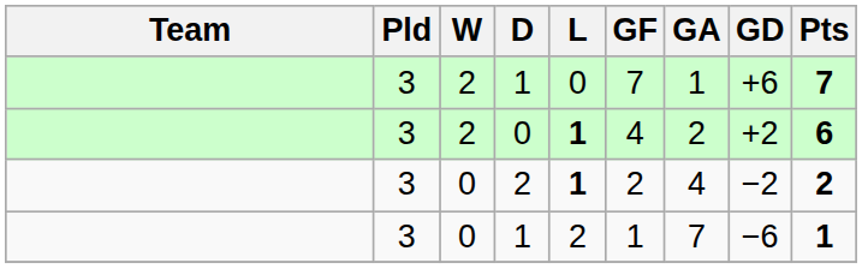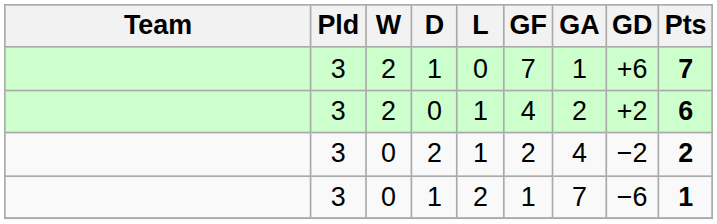row 3 | L: bold -> normal
row 4 | L: bold -> normal
